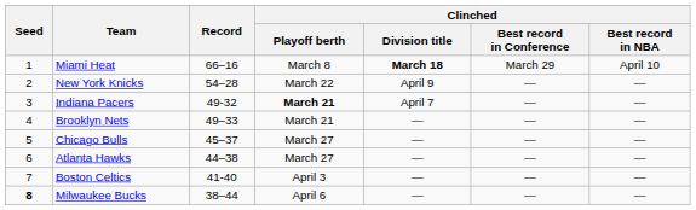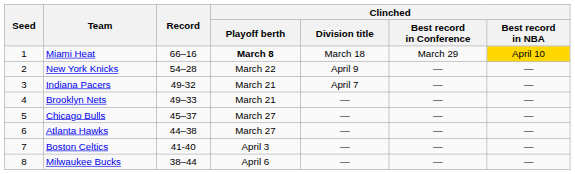Miami Heat | Clinched / Playoff berth: normal -> bold
Miami Heat | Clinched / Division title: bold -> normal
Miami Heat | Clinched / Best record in NBA: no background -> gold background
Indiana Pacers | Clinched / Playoff berth: bold -> normal
Milwaukee Bucks | Seed: bold -> normal
